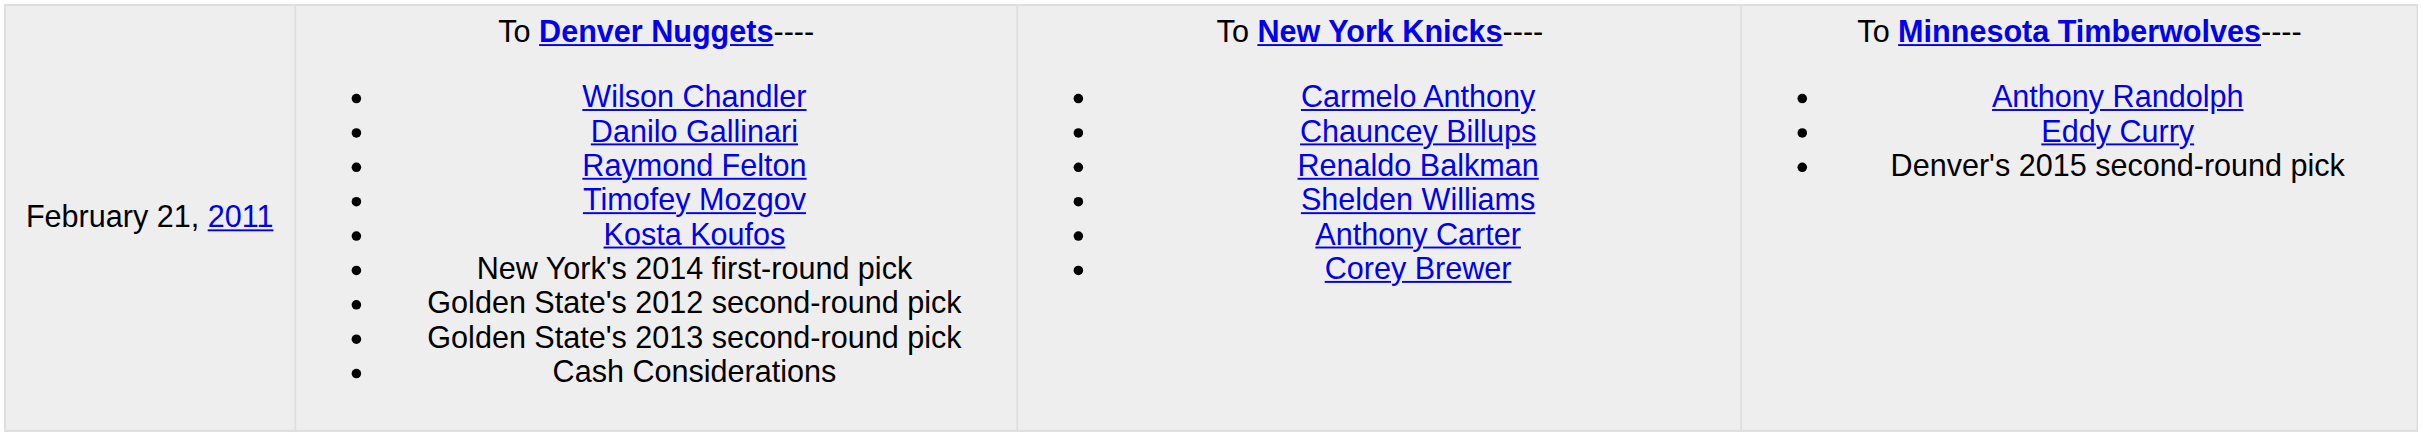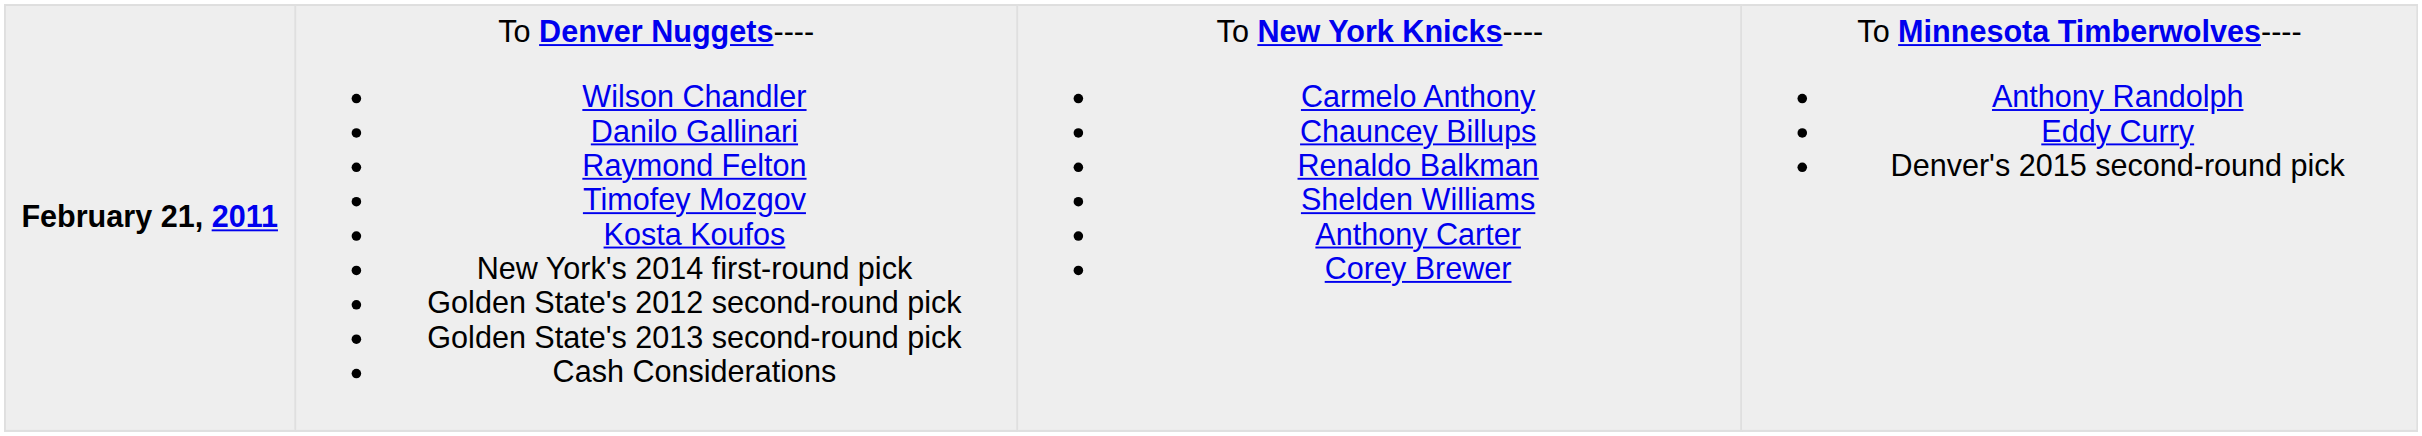February 21, 2011 | column 1: normal -> bold
